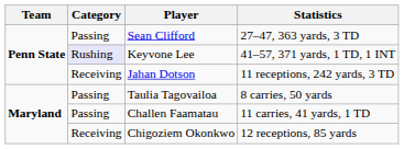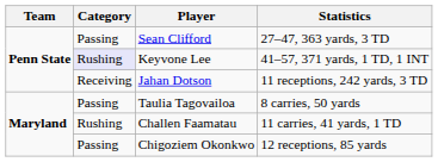Challen Faamatau | Category: Passing -> Rushing
Chigoziem Okonkwo | Category: Receiving -> Passing
